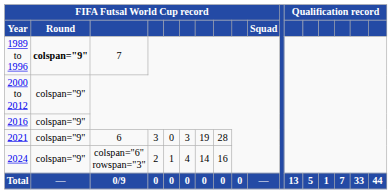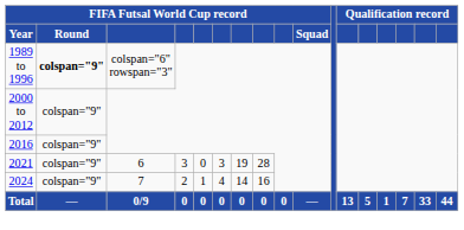1989 to 1996 | column 3: 7 -> colspan="6" rowspan="3"
2024 | column 3: colspan="6" rowspan="3" -> 7
